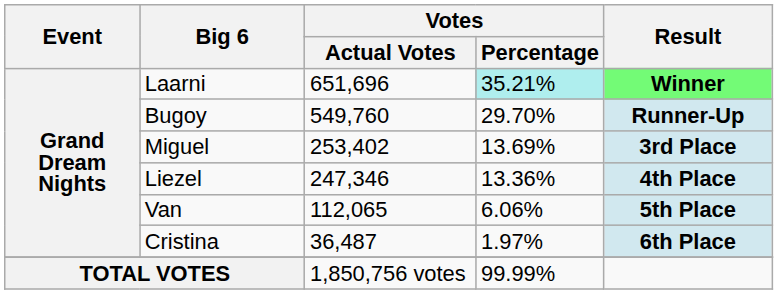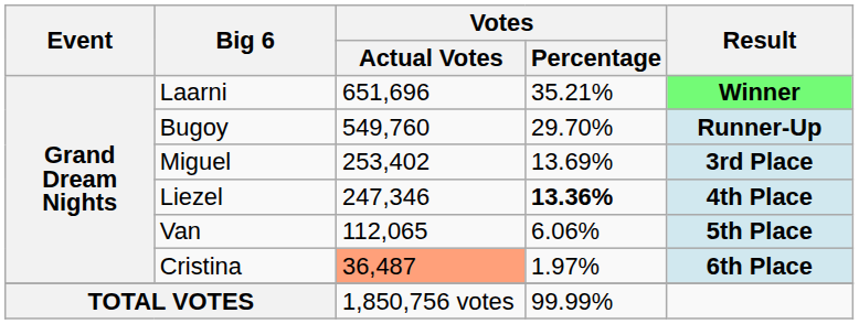Laarni | Votes / Percentage: paleturquoise background -> no background
Liezel | Votes / Percentage: normal -> bold
Cristina | Votes / Actual Votes: no background -> lightsalmon background
